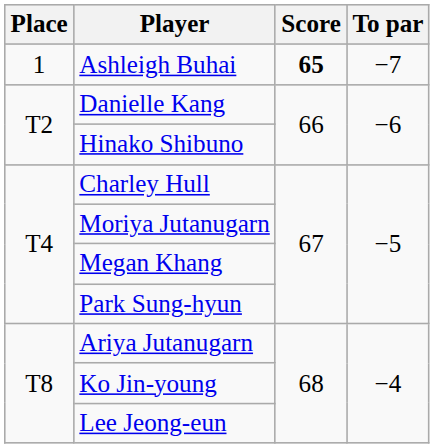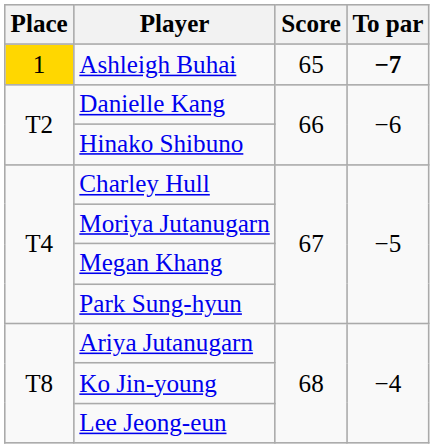Ashleigh Buhai | Place: no background -> gold background
Ashleigh Buhai | Score: bold -> normal
Ashleigh Buhai | To par: normal -> bold
